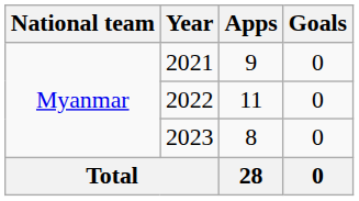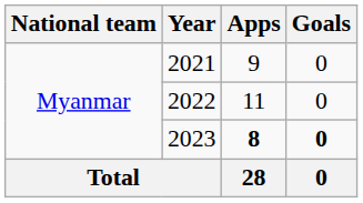2023 | Apps: normal -> bold
2023 | Goals: normal -> bold
